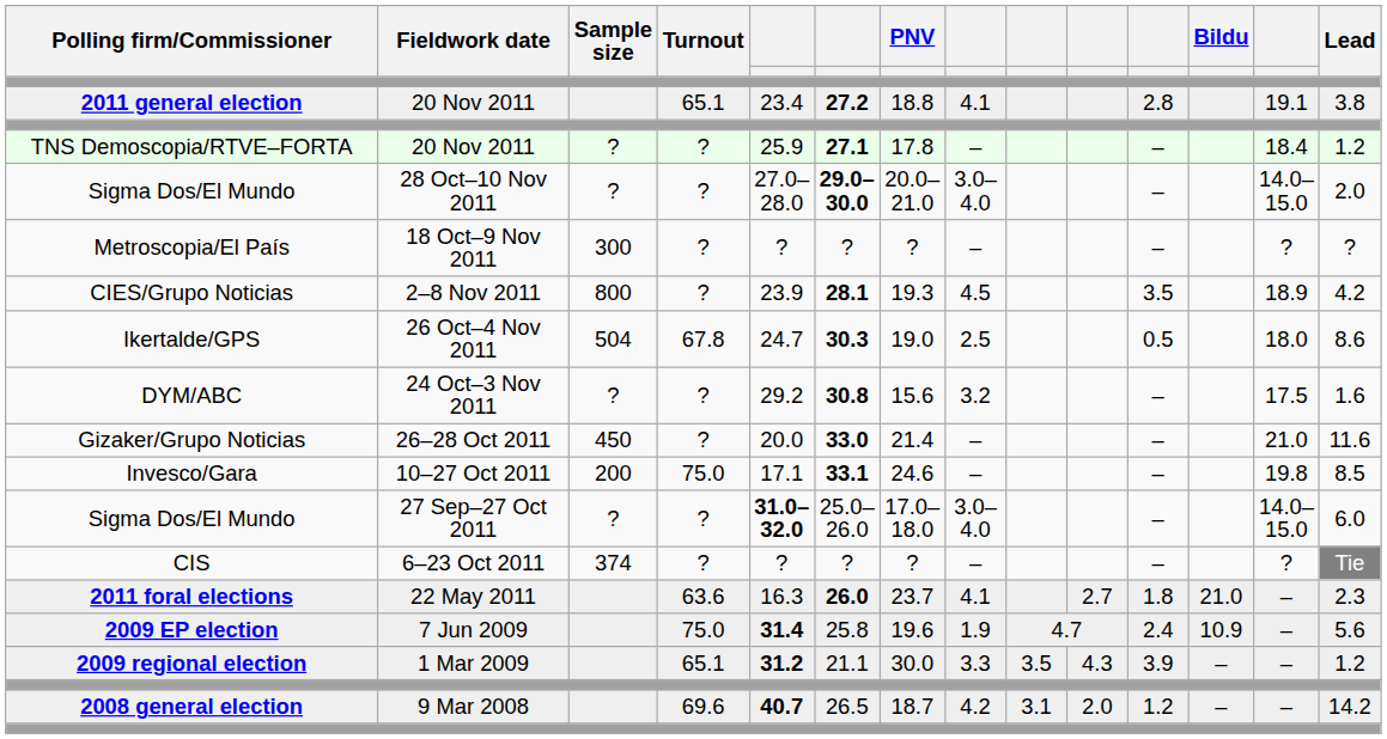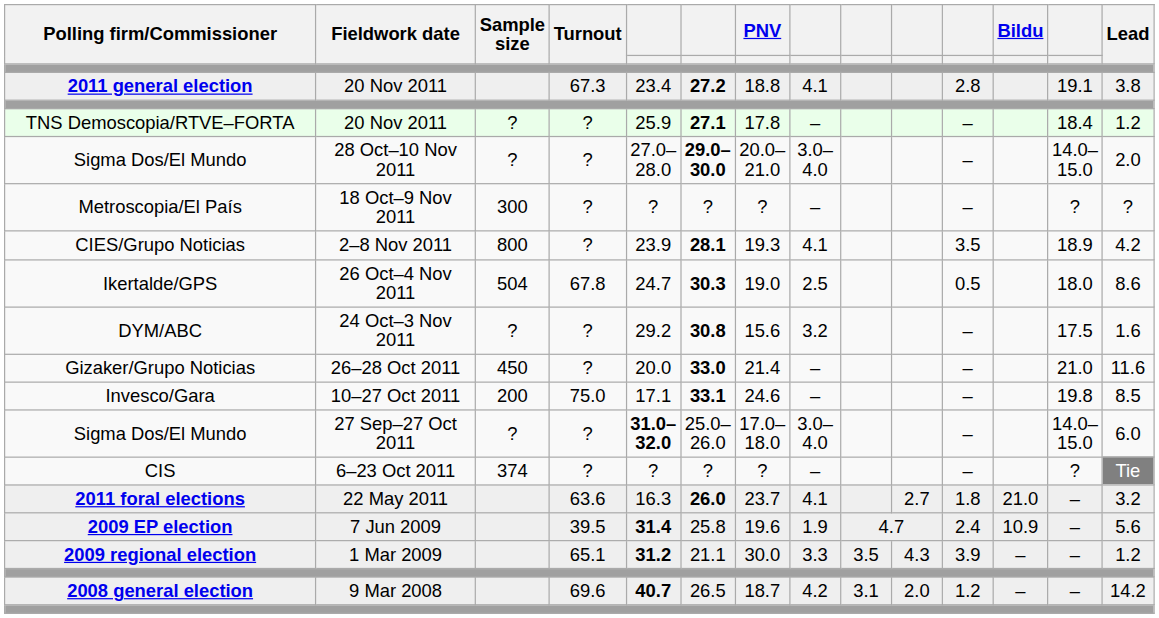2011 general election | Turnout: 65.1 -> 67.3
CIES/Grupo Noticias | column 8: 4.5 -> 4.1
2011 foral elections | Lead: 2.3 -> 3.2
2009 EP election | Turnout: 75.0 -> 39.5
